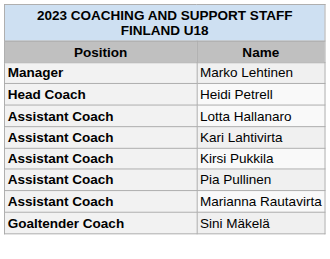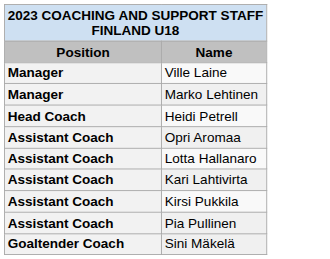+ row: Manager | Ville Laine
+ row: Assistant Coach | Opri Aromaa
- row: Assistant Coach | Marianna Rautavirta
